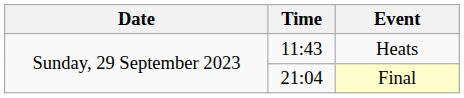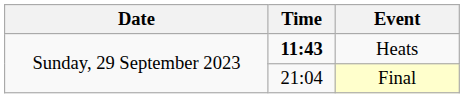Heats | Time: normal -> bold
